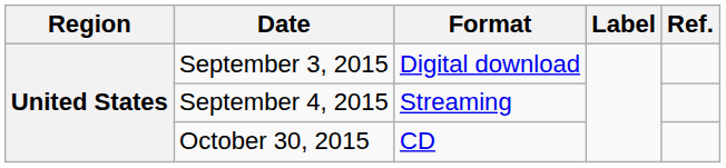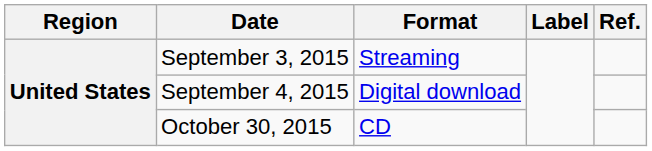September 3, 2015 | Format: Digital download -> Streaming
September 4, 2015 | Format: Streaming -> Digital download
